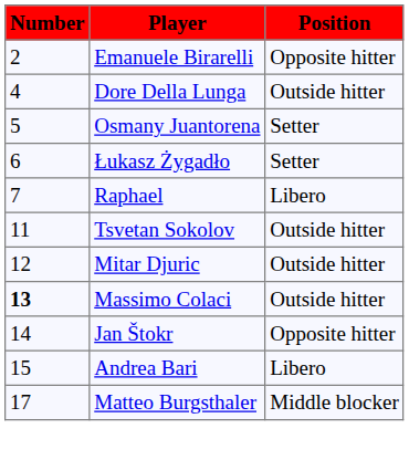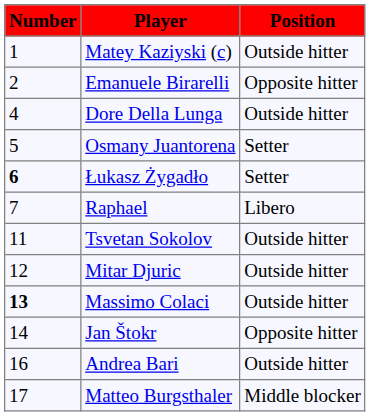+ row: 1 | Matey Kaziyski (c) | Outside hitter
Łukasz Żygadło | Number: normal -> bold
Andrea Bari | Number: 15 -> 16
Andrea Bari | Position: Libero -> Outside hitter
